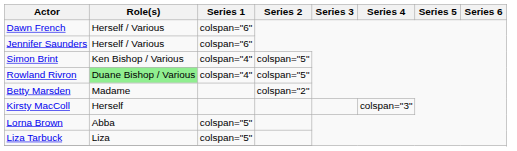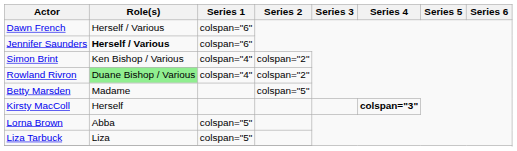Jennifer Saunders | Role(s): normal -> bold
Simon Brint | Series 2: colspan="5" -> colspan="2"
Rowland Rivron | Series 2: colspan="5" -> colspan="2"
Betty Marsden | Series 2: colspan="2" -> colspan="5"
Kirsty MacColl | Series 4: normal -> bold
